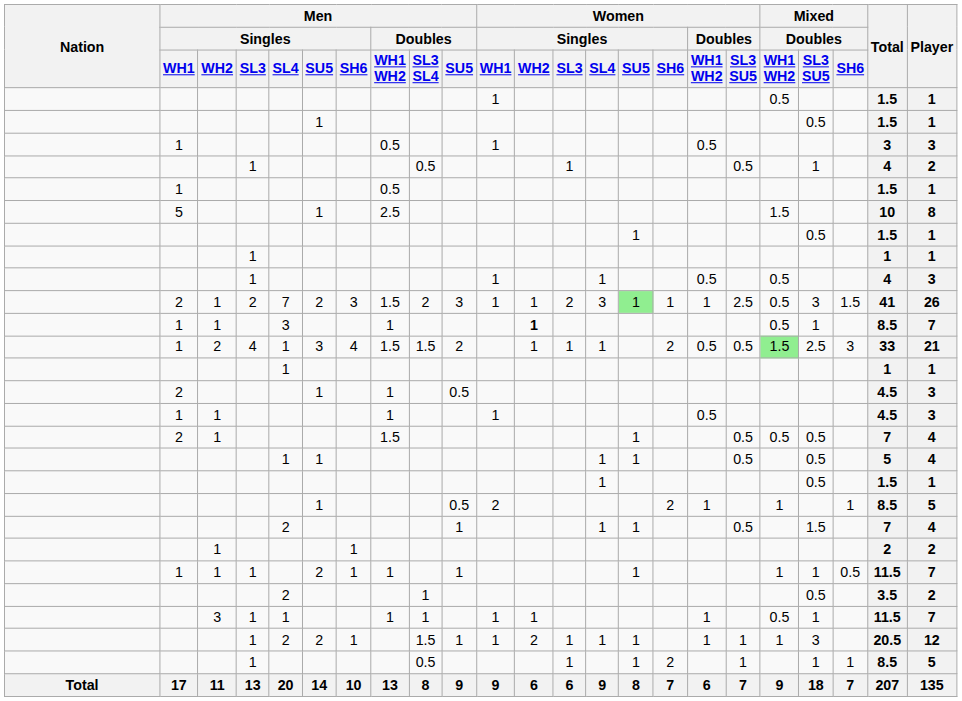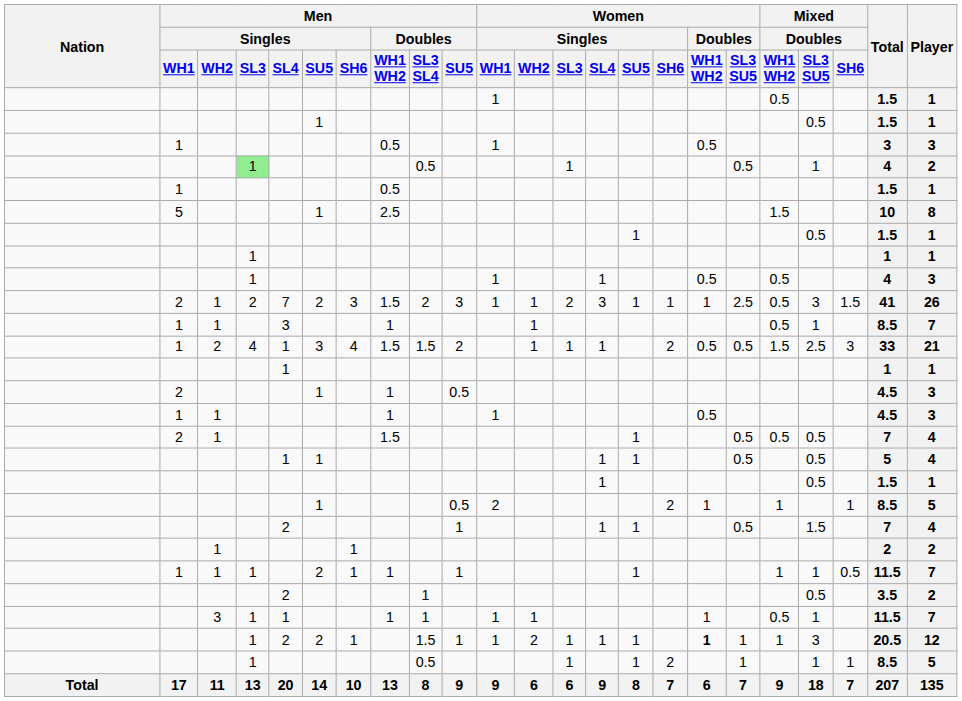row 7 | Men / Singles / SL3: no background -> lightgreen background
row 13 | Women / Singles / SU5: lightgreen background -> no background
row 14 | Women / Singles / WH2: bold -> normal
row 15 | Mixed / Doubles / WH1 WH2: lightgreen background -> no background
row 28 | Women / Doubles / WH1 WH2: normal -> bold
